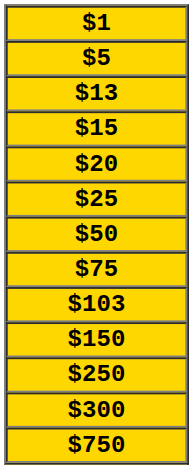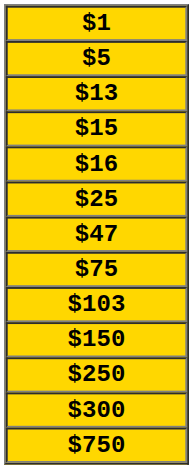row 5 | column 1: $20 -> $16
row 7 | column 1: $50 -> $47
